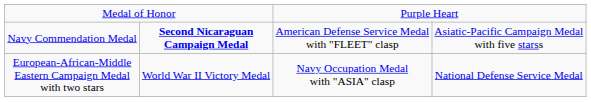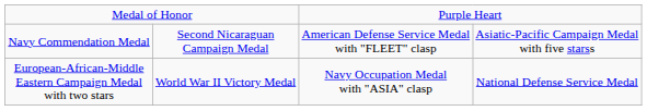Navy Commendation Medal | column 2: bold -> normal
